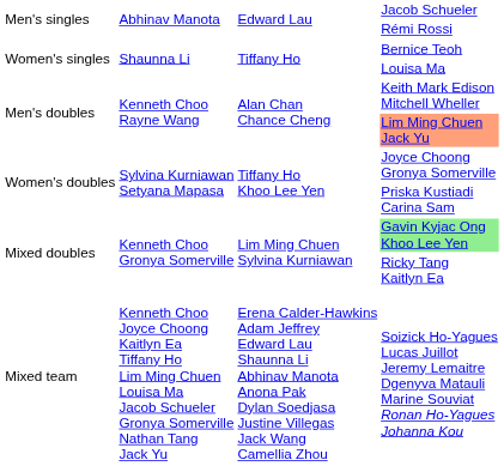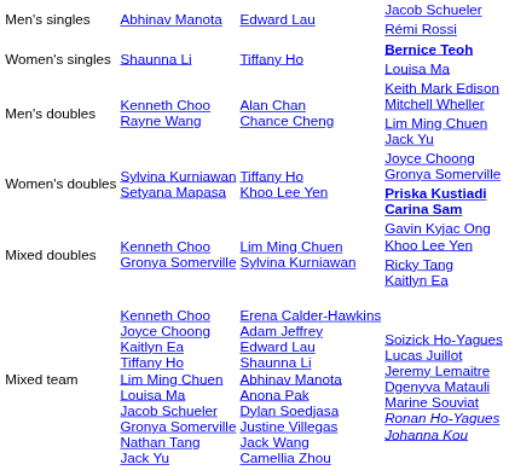Bernice Teoh | column 4: normal -> bold
Lim Ming Chuen Jack Yu | column 4: lightsalmon background -> no background
Priska Kustiadi Carina Sam | column 4: normal -> bold
Gavin Kyjac Ong Khoo Lee Yen | column 4: lightgreen background -> no background
